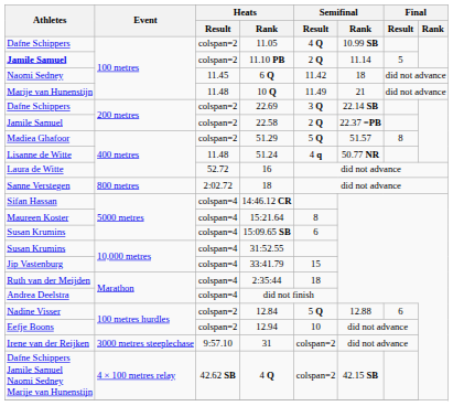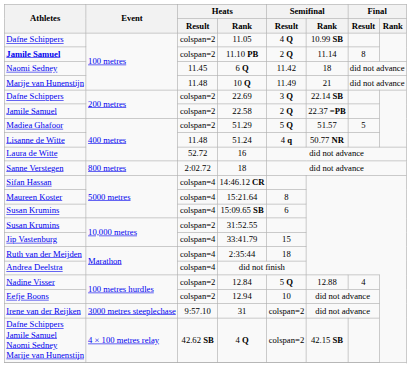11.10 PB | Final / Result: 5 -> 8
51.29 | Final / Result: 8 -> 5
31:52.55 | Heats / Result: colspan=4 -> colspan=2
12.84 | Final / Result: 6 -> 4
